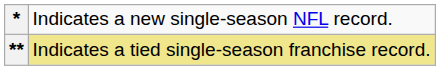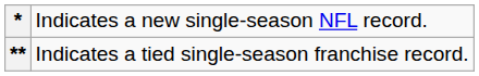** | column 2: khaki background -> no background
